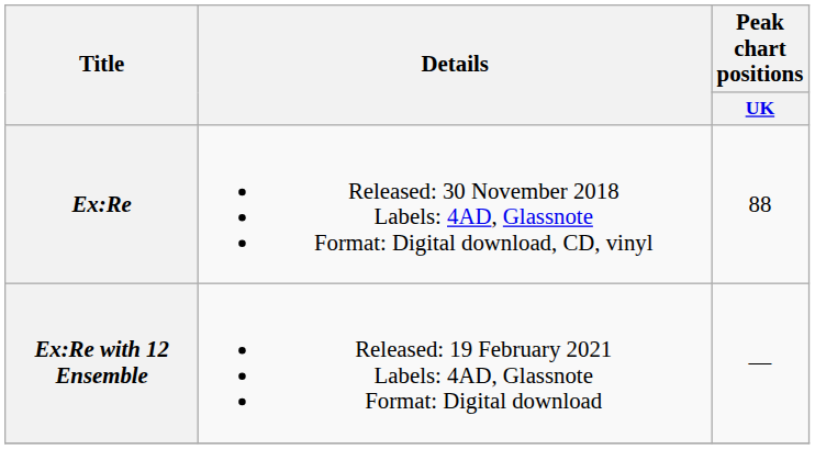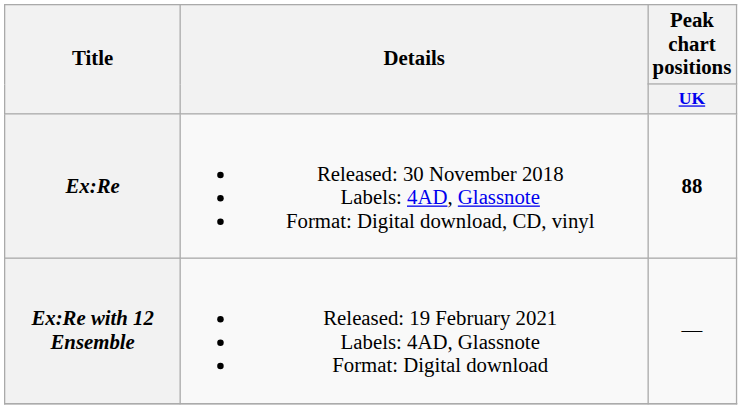Ex:Re | Peak chart positions / UK: normal -> bold
